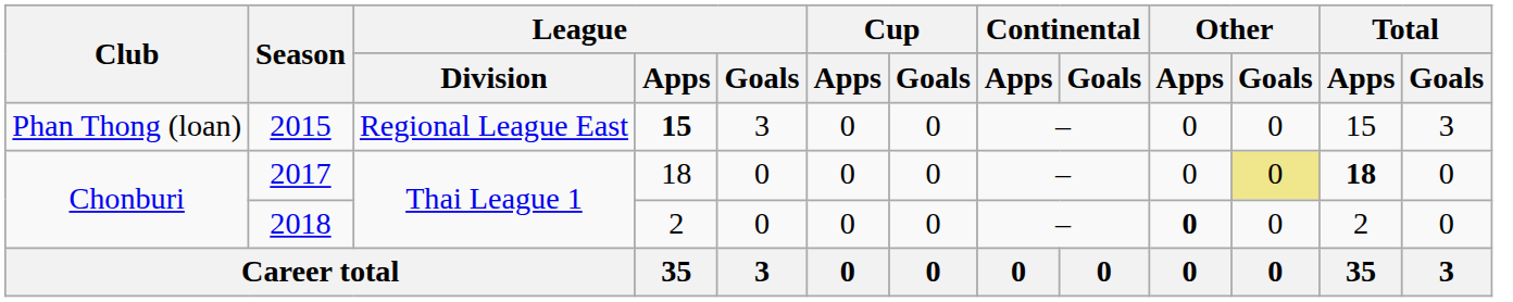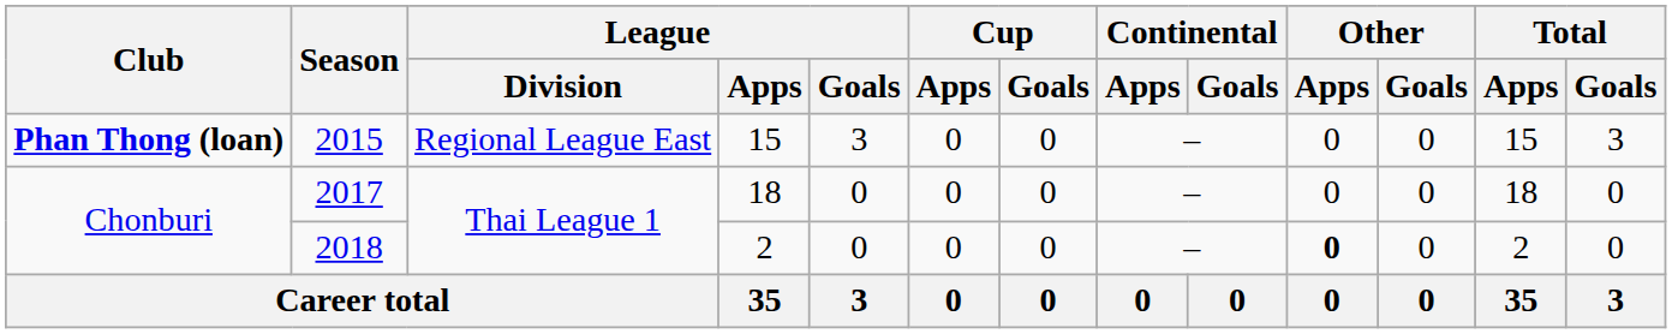2015 | Club: normal -> bold
2015 | League / Apps: bold -> normal
2017 | Other / Goals: khaki background -> no background
2017 | Total / Apps: bold -> normal
